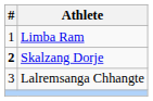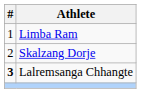Skalzang Dorje | #: bold -> normal
Lalremsanga Chhangte | #: normal -> bold
